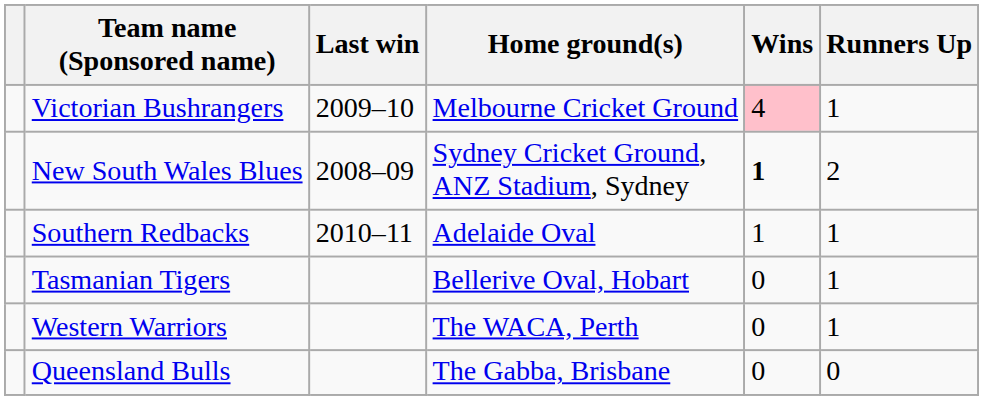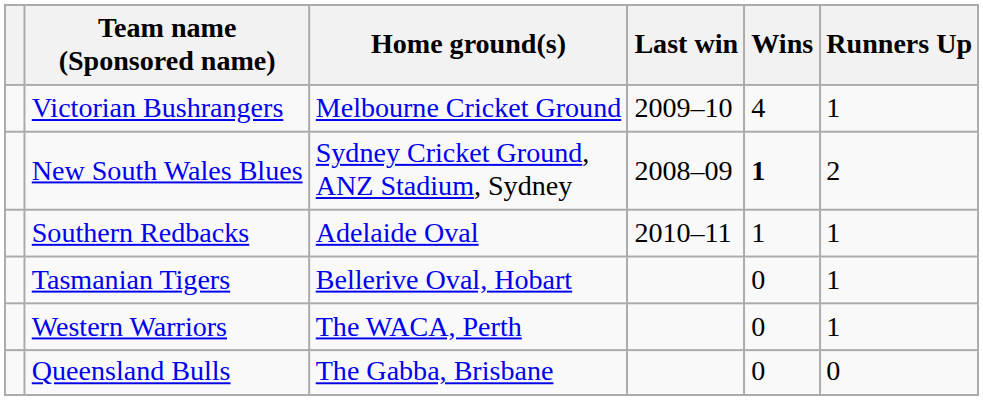columns swapped: Home ground(s) <-> Last win
Victorian Bushrangers | Wins: pink background -> no background
